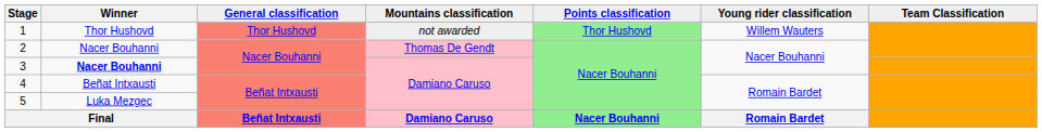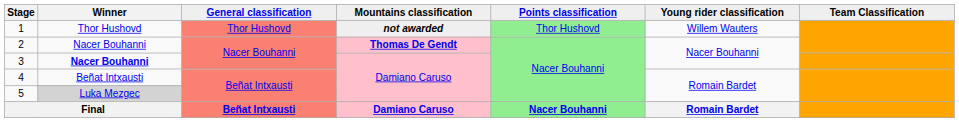1 | Mountains classification: normal -> bold
2 | Mountains classification: normal -> bold
5 | Winner: no background -> lightgrey background
